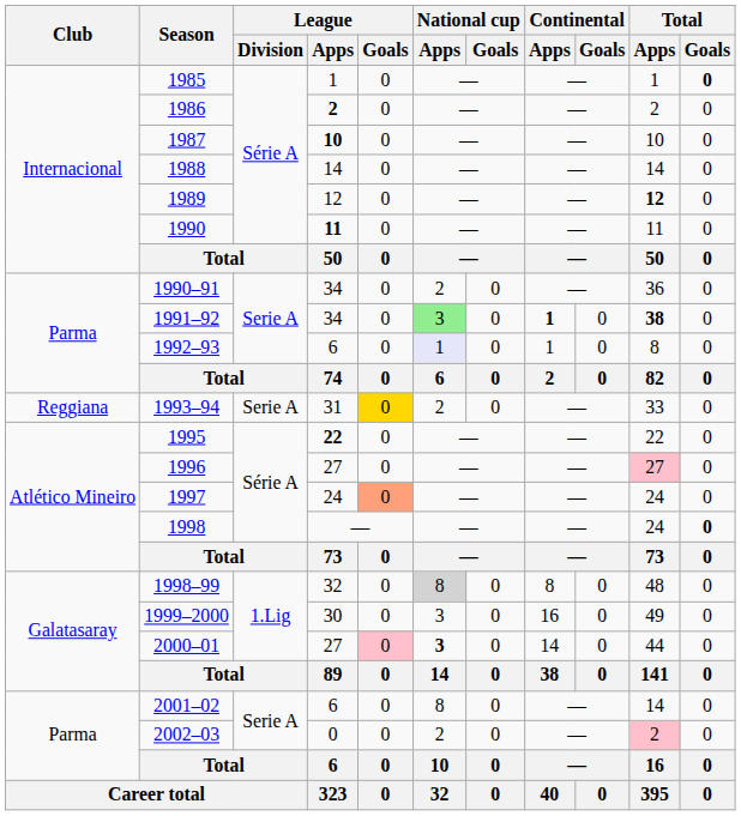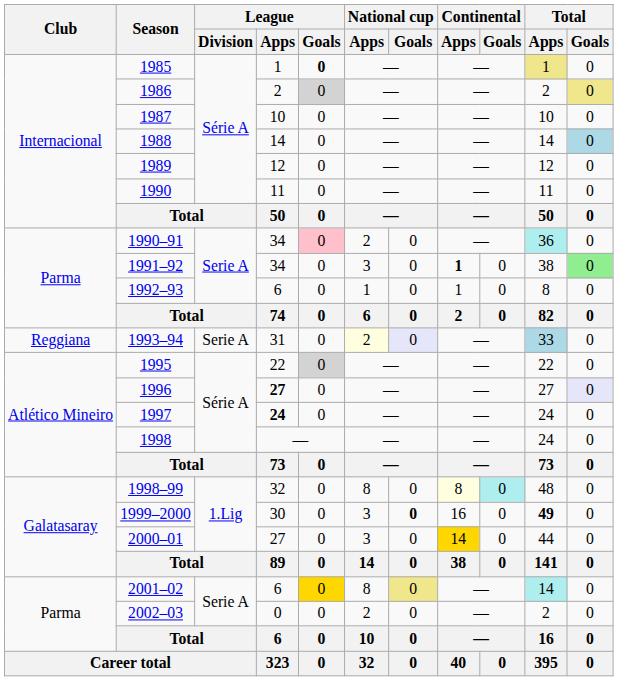1985 | League / Goals: normal -> bold
1985 | Total / Apps: no background -> khaki background
1985 | Total / Goals: bold -> normal
1986 | League / Apps: bold -> normal
1986 | League / Goals: no background -> lightgrey background
1986 | Total / Goals: no background -> khaki background
1987 | League / Apps: bold -> normal
1988 | Total / Goals: no background -> lightblue background
1989 | Total / Apps: bold -> normal
1990 | League / Apps: bold -> normal
1990–91 | League / Goals: no background -> pink background
1990–91 | Total / Apps: no background -> paleturquoise background
1991–92 | National cup / Apps: lightgreen background -> no background
1991–92 | Total / Apps: bold -> normal
1991–92 | Total / Goals: no background -> lightgreen background
1992–93 | National cup / Apps: lavender background -> no background
1993–94 | League / Goals: gold background -> no background
1993–94 | National cup / Apps: no background -> lightyellow background
1993–94 | National cup / Goals: no background -> lavender background
1993–94 | Total / Apps: no background -> lightblue background
1995 | League / Apps: bold -> normal
1995 | League / Goals: no background -> lightgrey background
1996 | League / Apps: normal -> bold
1996 | Total / Apps: pink background -> no background
1996 | Total / Goals: no background -> lavender background
1997 | League / Apps: normal -> bold
1997 | League / Goals: lightsalmon background -> no background
1998 | Total / Goals: bold -> normal
1998–99 | National cup / Apps: lightgrey background -> no background
1998–99 | Continental / Apps: no background -> lightyellow background
1998–99 | Continental / Goals: no background -> paleturquoise background
1999–2000 | National cup / Goals: normal -> bold
1999–2000 | Total / Apps: normal -> bold
2000–01 | League / Goals: pink background -> no background
2000–01 | National cup / Apps: bold -> normal
2000–01 | Continental / Apps: no background -> gold background
2001–02 | League / Goals: no background -> gold background
2001–02 | National cup / Goals: no background -> khaki background
2001–02 | Total / Apps: no background -> paleturquoise background
2002–03 | Total / Apps: pink background -> no background
